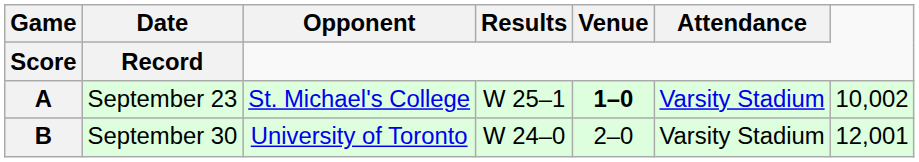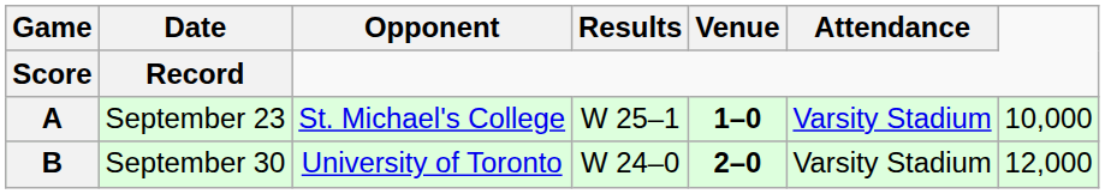A | column 7: 10,002 -> 10,000
B | Venue: normal -> bold
B | column 7: 12,001 -> 12,000
